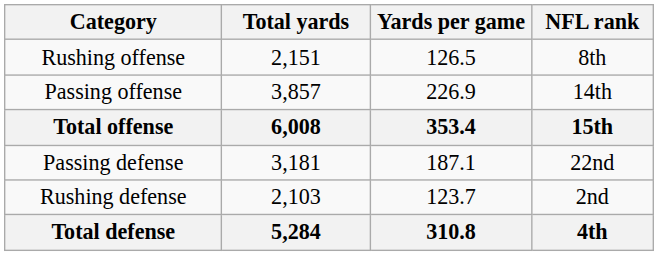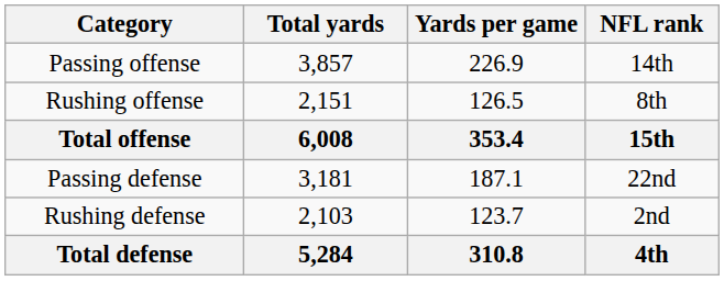rows swapped: Passing offense <-> Rushing offense
